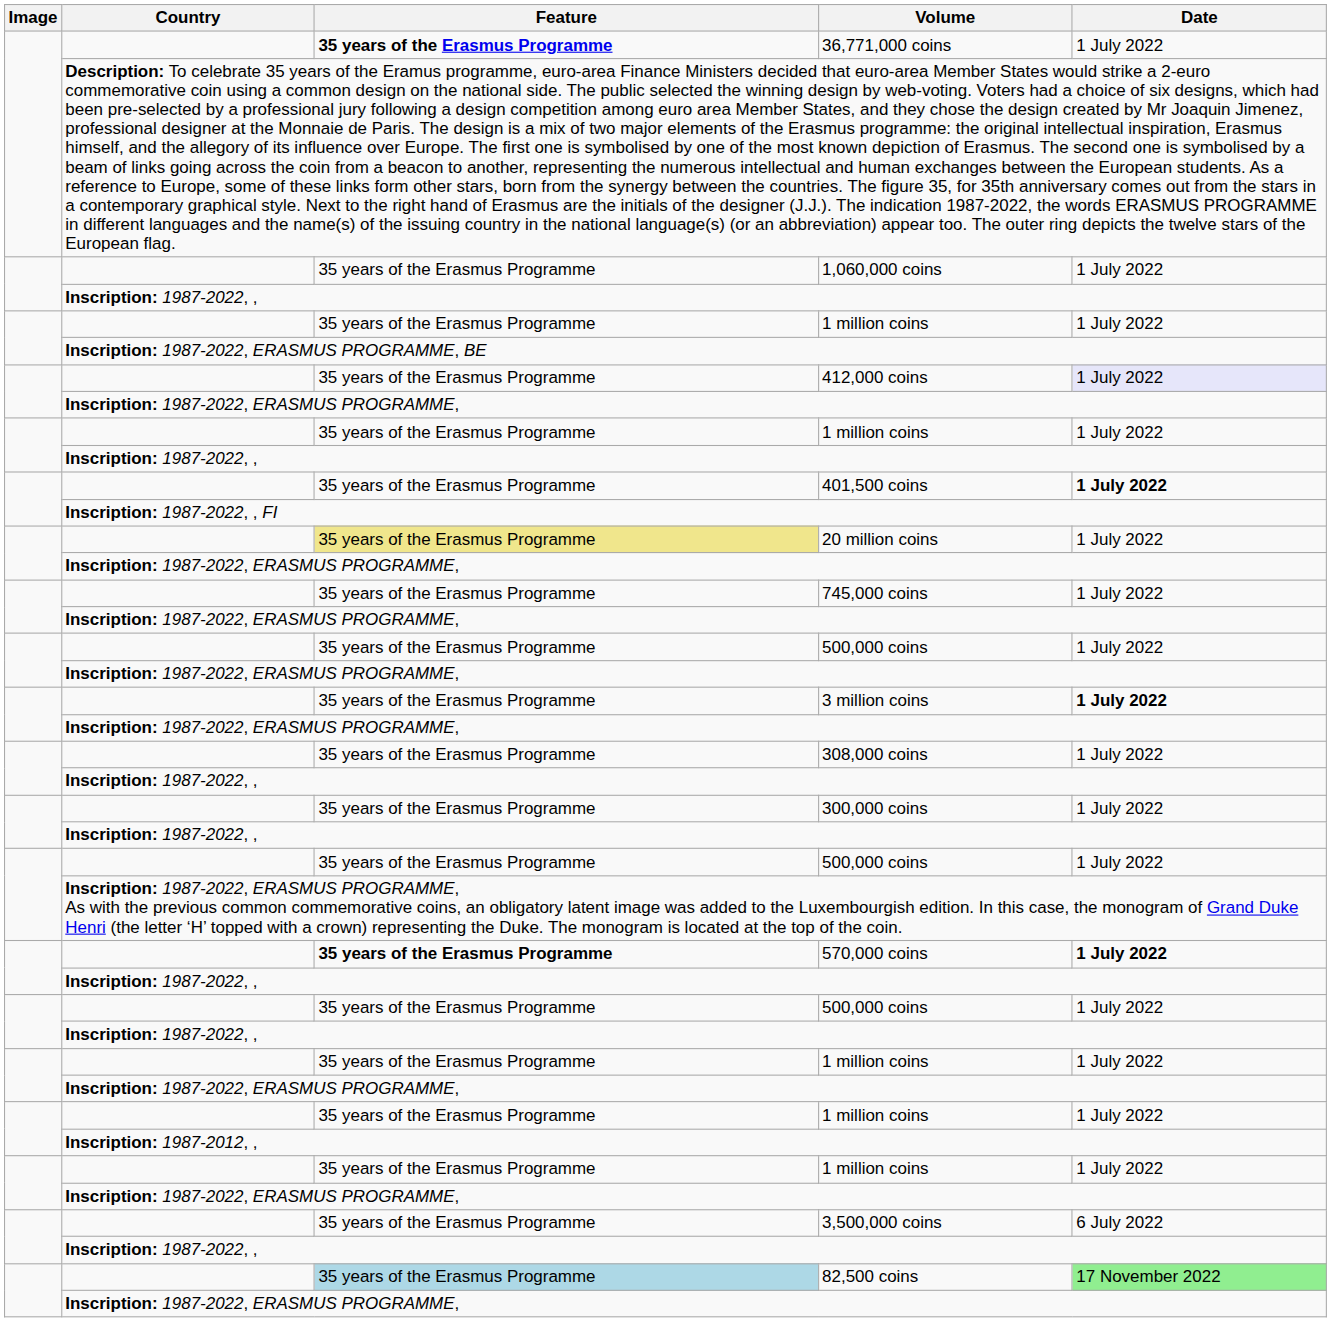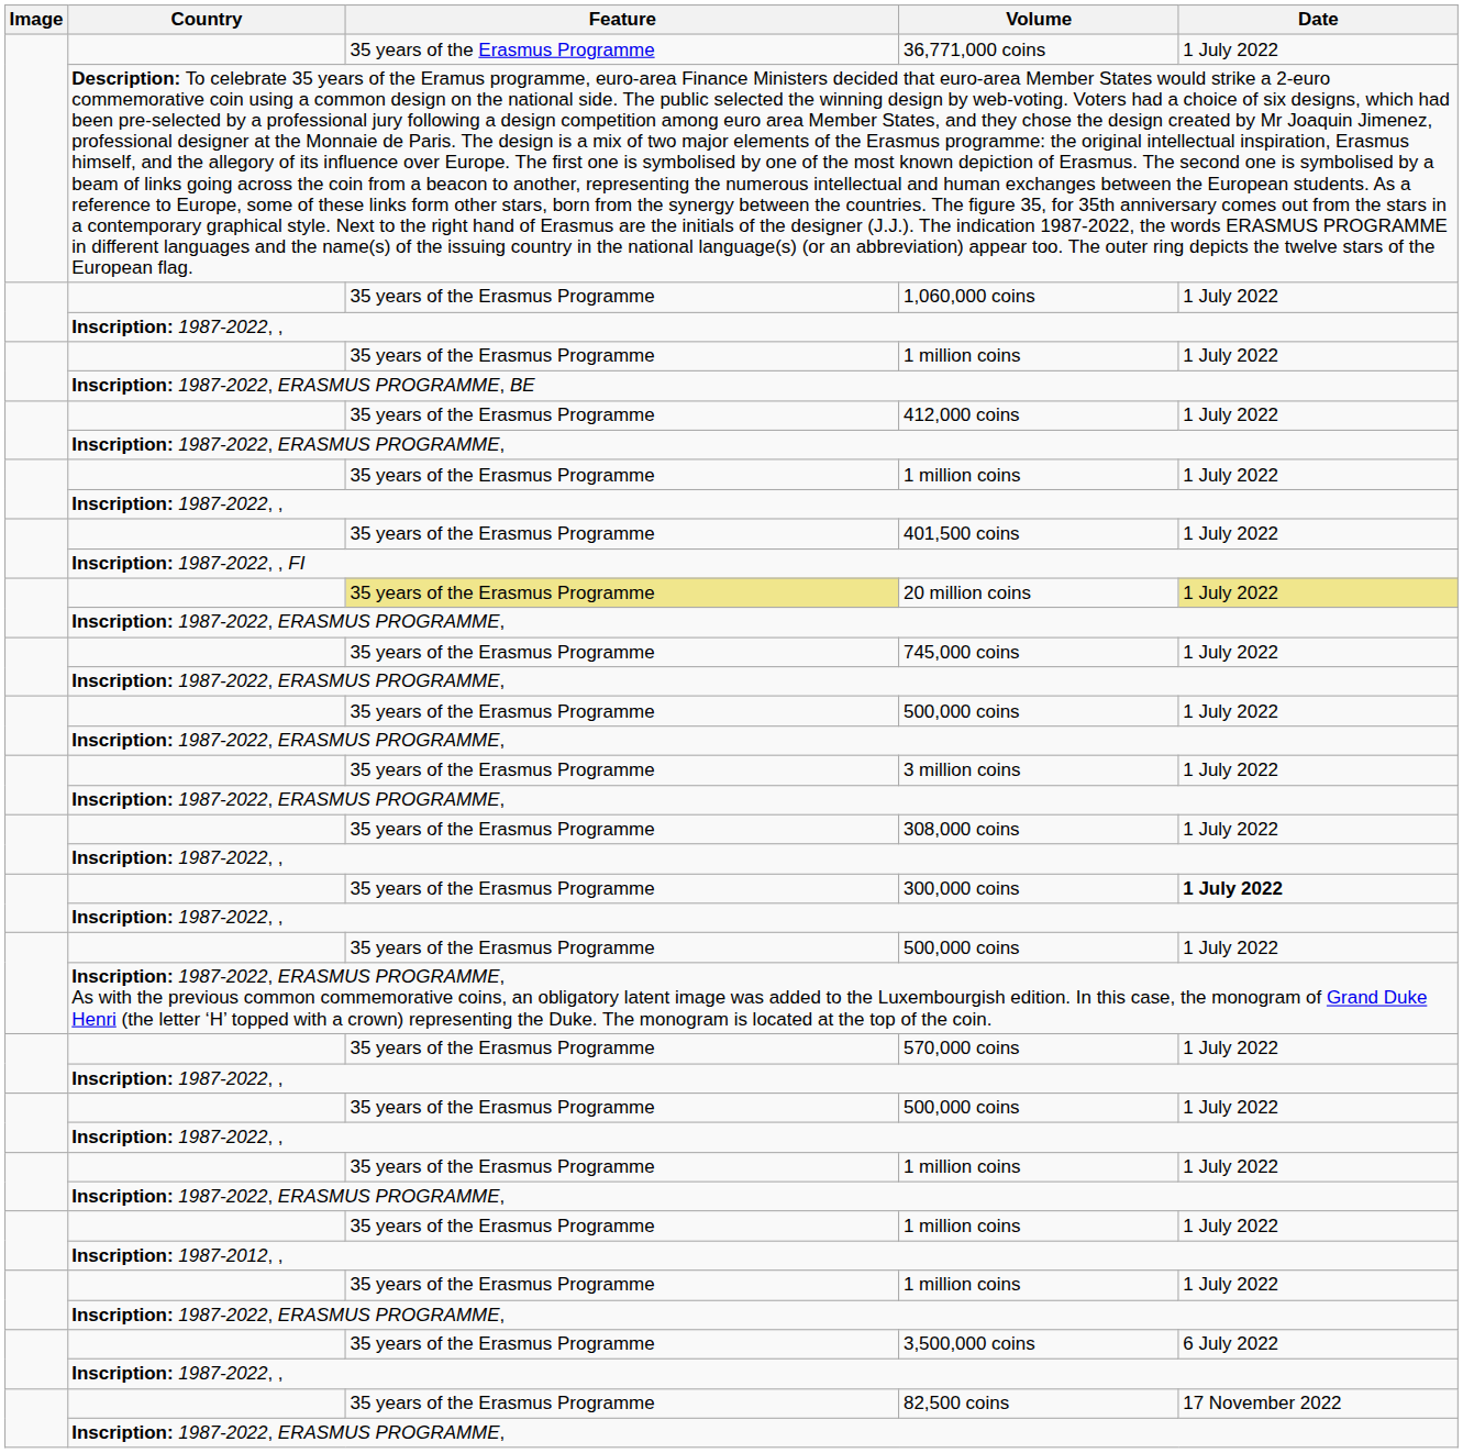36,771,000 coins | Feature: bold -> normal
412,000 coins | Date: lavender background -> no background
401,500 coins | Date: bold -> normal
20 million coins | Date: no background -> khaki background
3 million coins | Date: bold -> normal
300,000 coins | Date: normal -> bold
570,000 coins | Feature: bold -> normal
570,000 coins | Date: bold -> normal
82,500 coins | Feature: lightblue background -> no background
82,500 coins | Date: lightgreen background -> no background
